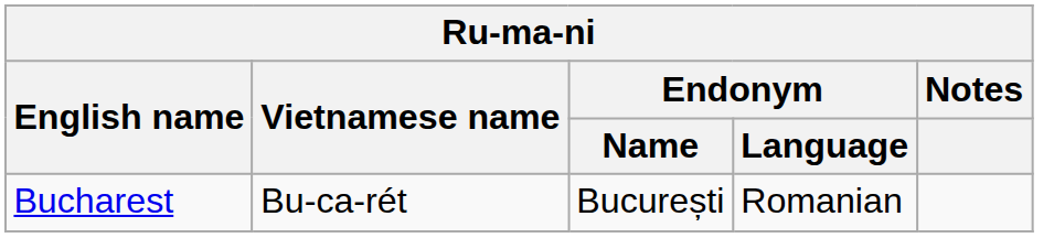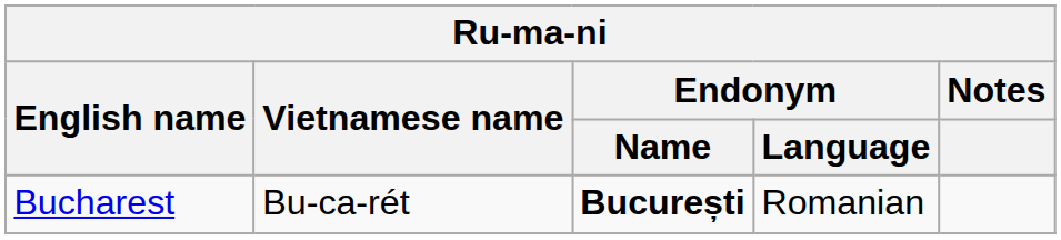Bucharest | Endonym / Name: normal -> bold
